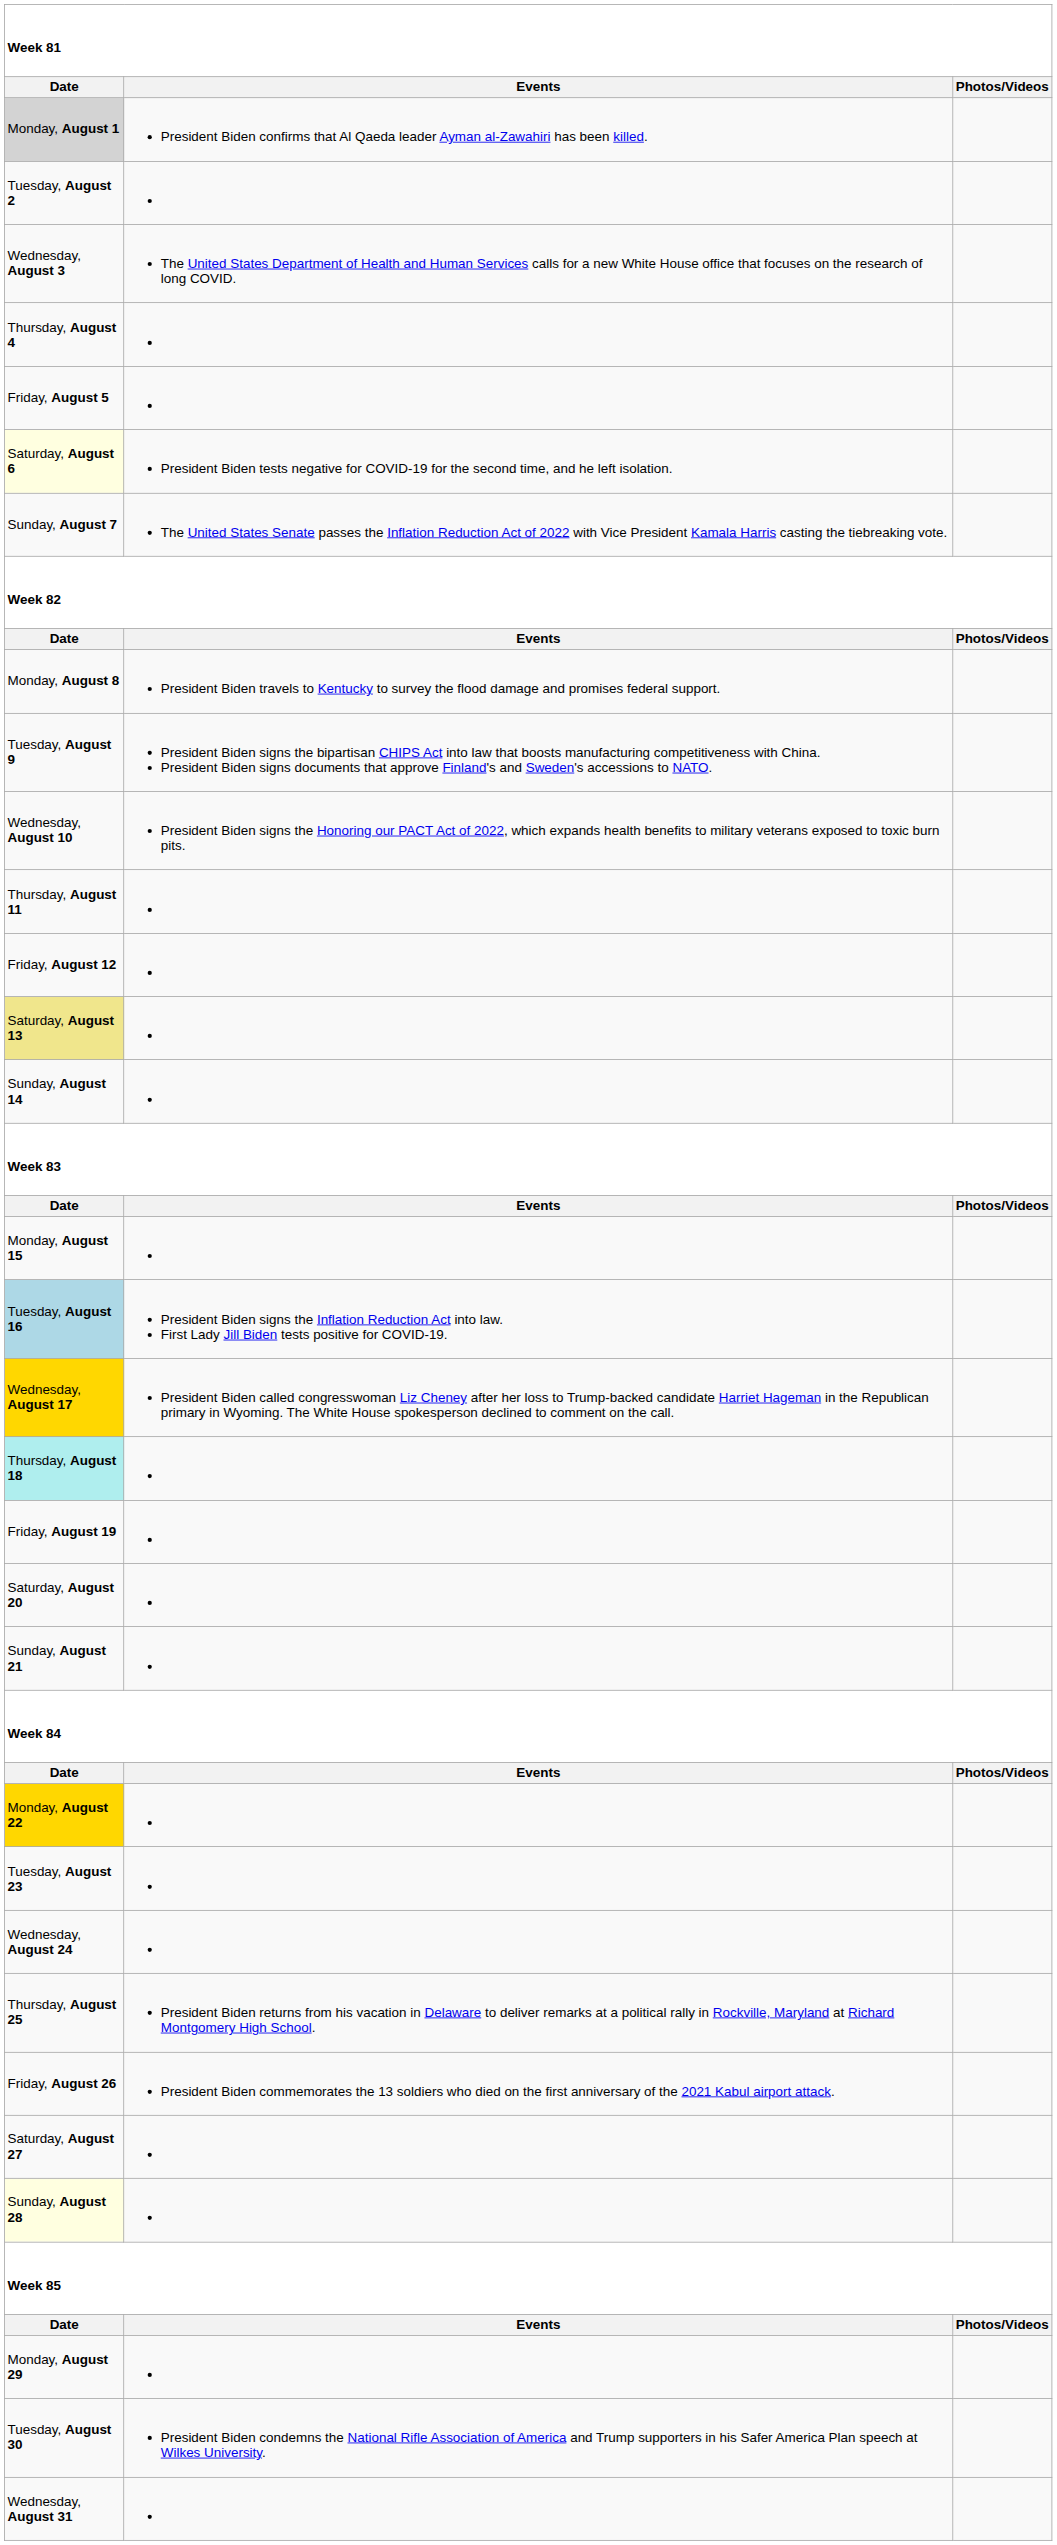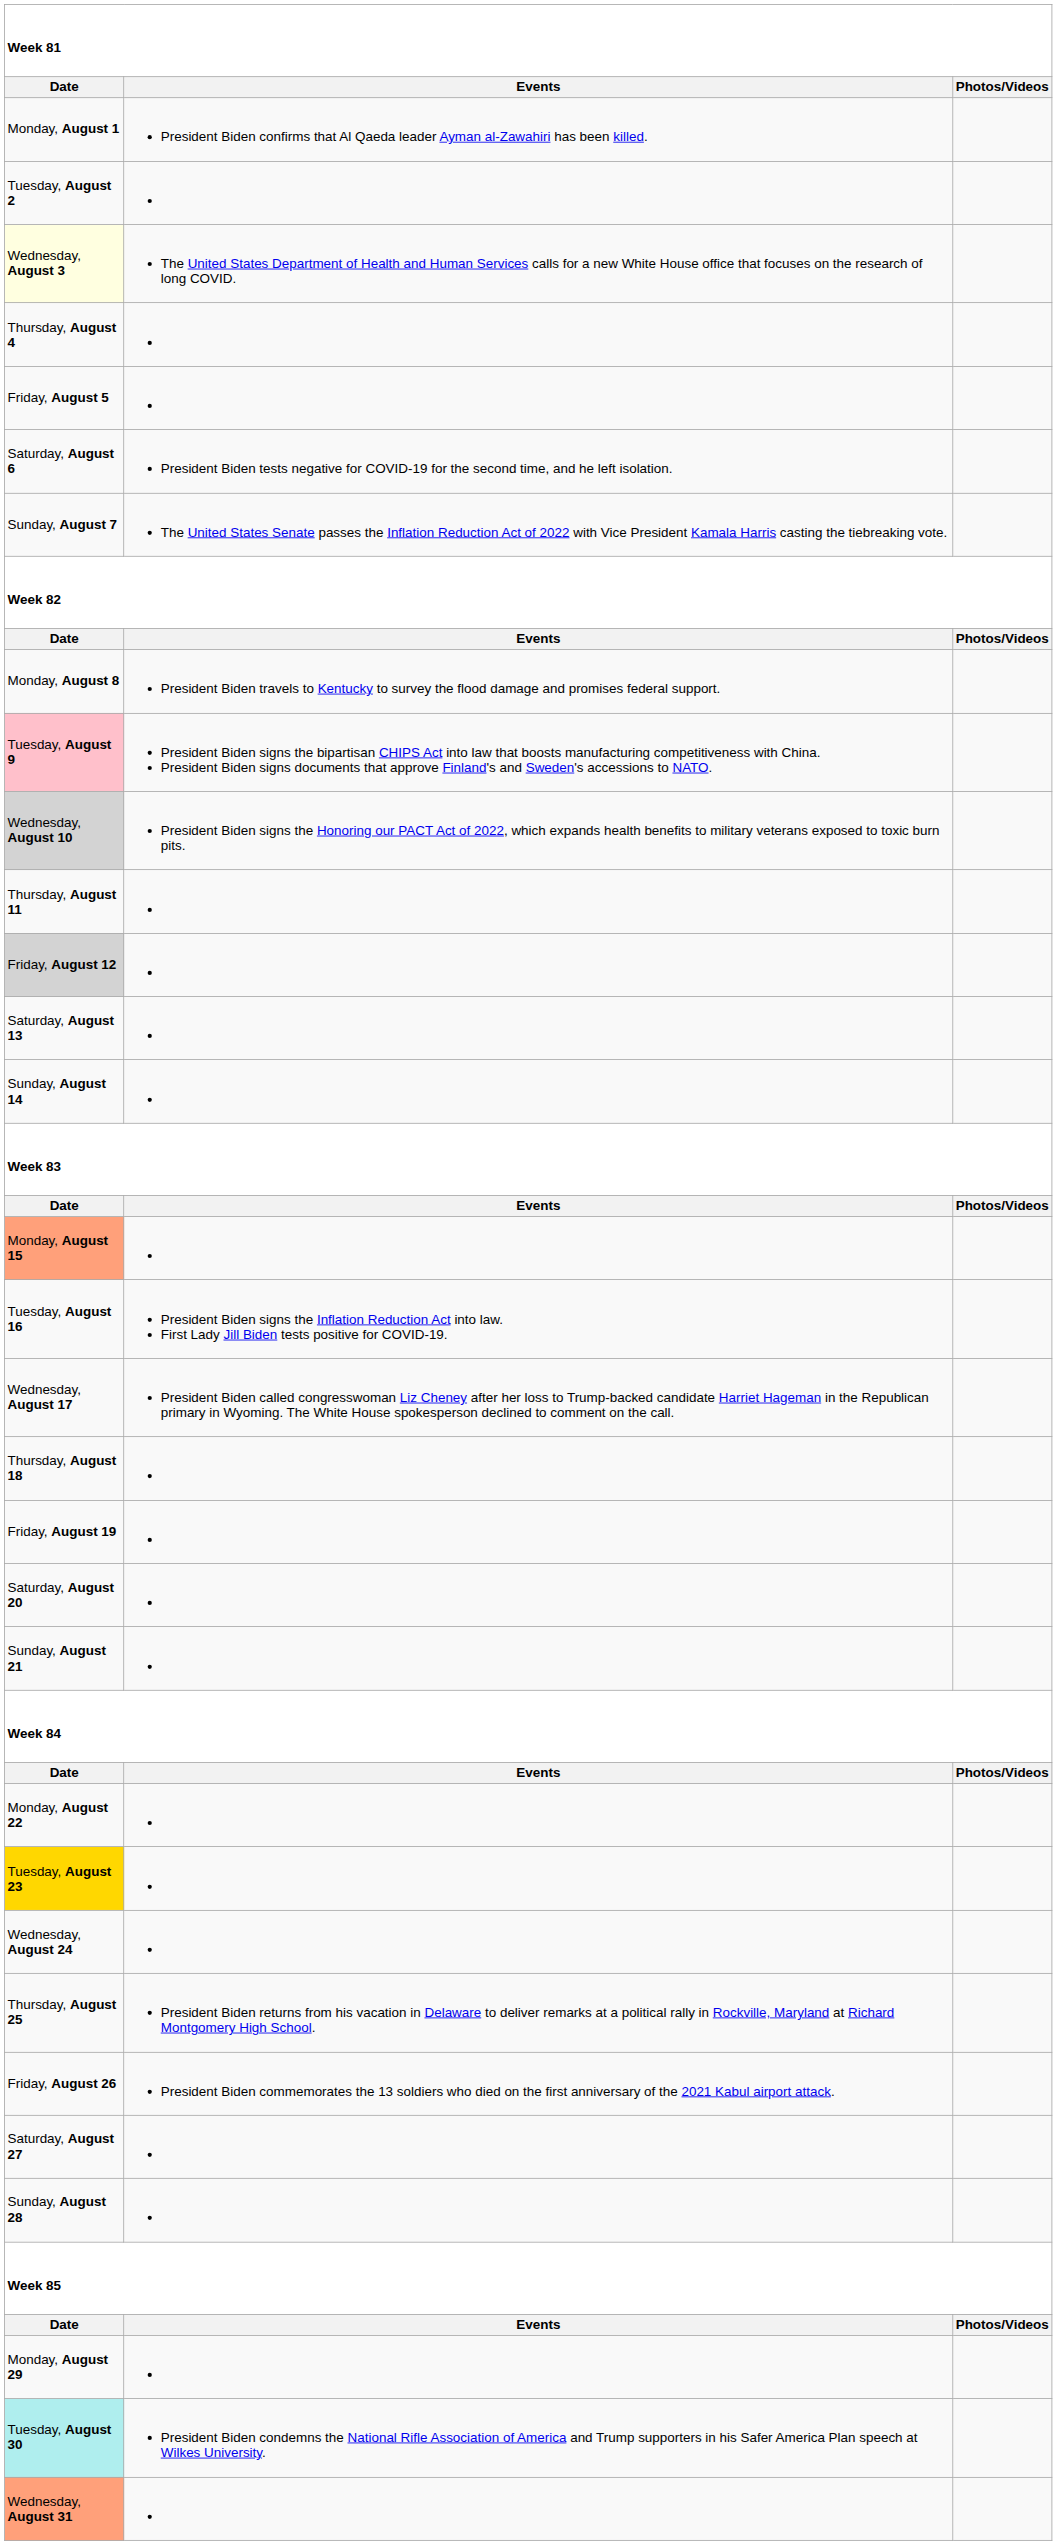Monday, August 1 | column 1: lightgrey background -> no background
Wednesday, August 3 | column 1: no background -> lightyellow background
Saturday, August 6 | column 1: lightyellow background -> no background
Tuesday, August 9 | column 1: no background -> pink background
Wednesday, August 10 | column 1: no background -> lightgrey background
Friday, August 12 | column 1: no background -> lightgrey background
Saturday, August 13 | column 1: khaki background -> no background
Monday, August 15 | column 1: no background -> lightsalmon background
Tuesday, August 16 | column 1: lightblue background -> no background
Wednesday, August 17 | column 1: gold background -> no background
Thursday, August 18 | column 1: paleturquoise background -> no background
Monday, August 22 | column 1: gold background -> no background
Tuesday, August 23 | column 1: no background -> gold background
Sunday, August 28 | column 1: lightyellow background -> no background
Tuesday, August 30 | column 1: no background -> paleturquoise background
Wednesday, August 31 | column 1: no background -> lightsalmon background
